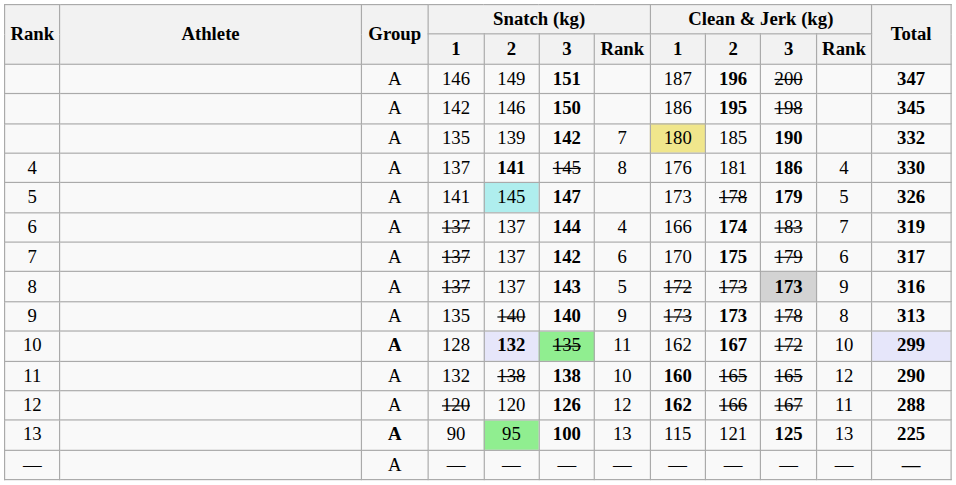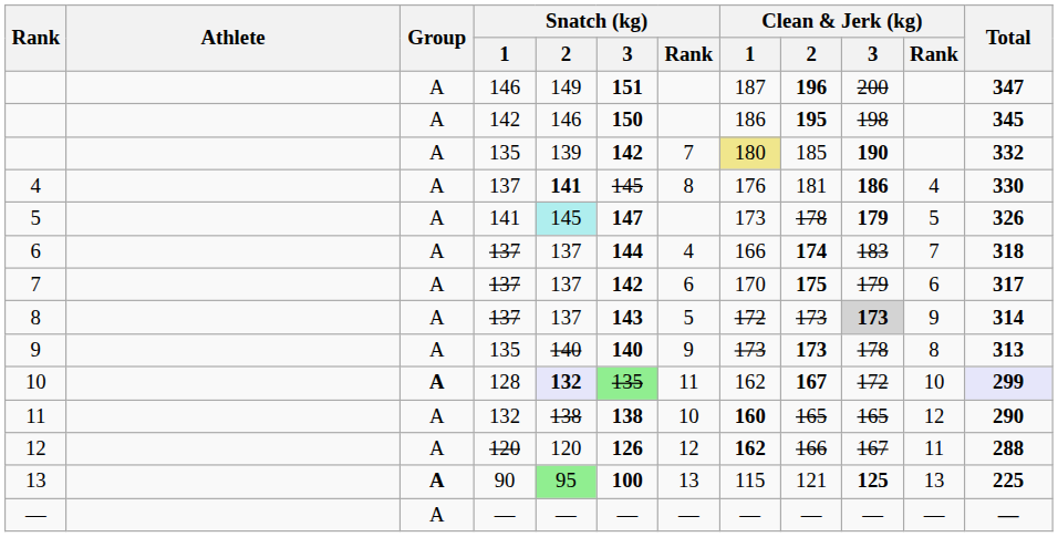row 8 | Total: 319 -> 318
row 10 | Total: 316 -> 314
